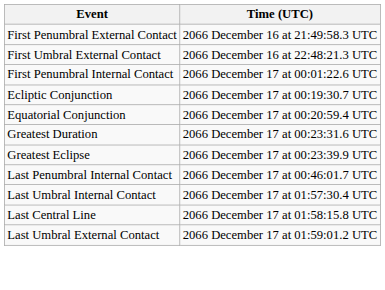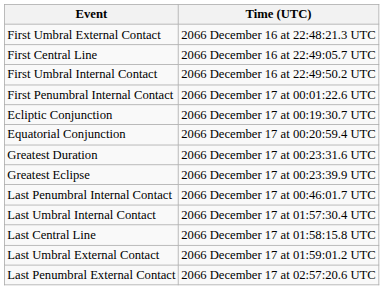- row: First Penumbral External Contact | 2066 December 16 at 21:49:58.3 UTC
+ row: First Central Line | 2066 December 16 at 22:49:05.7 UTC
+ row: First Umbral Internal Contact | 2066 December 16 at 22:49:50.2 UTC
+ row: Last Penumbral External Contact | 2066 December 17 at 02:57:20.6 UTC
